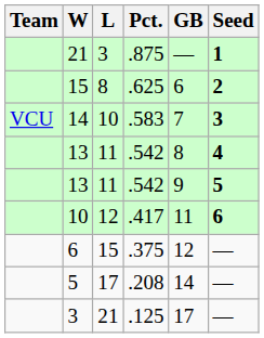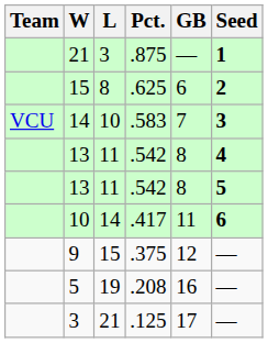row 6 | GB: 9 -> 8
row 7 | L: 12 -> 14
row 8 | W: 6 -> 9
row 9 | L: 17 -> 19
row 9 | GB: 14 -> 16
